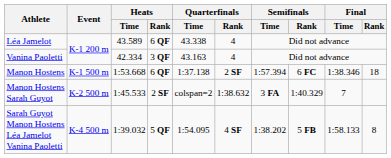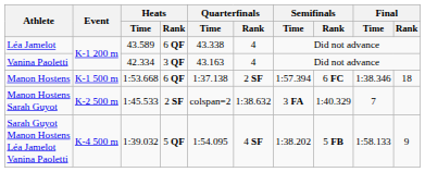Sarah Guyot Manon Hostens Léa Jamelot Vanina Paoletti | Final / Rank: 8 -> 9
